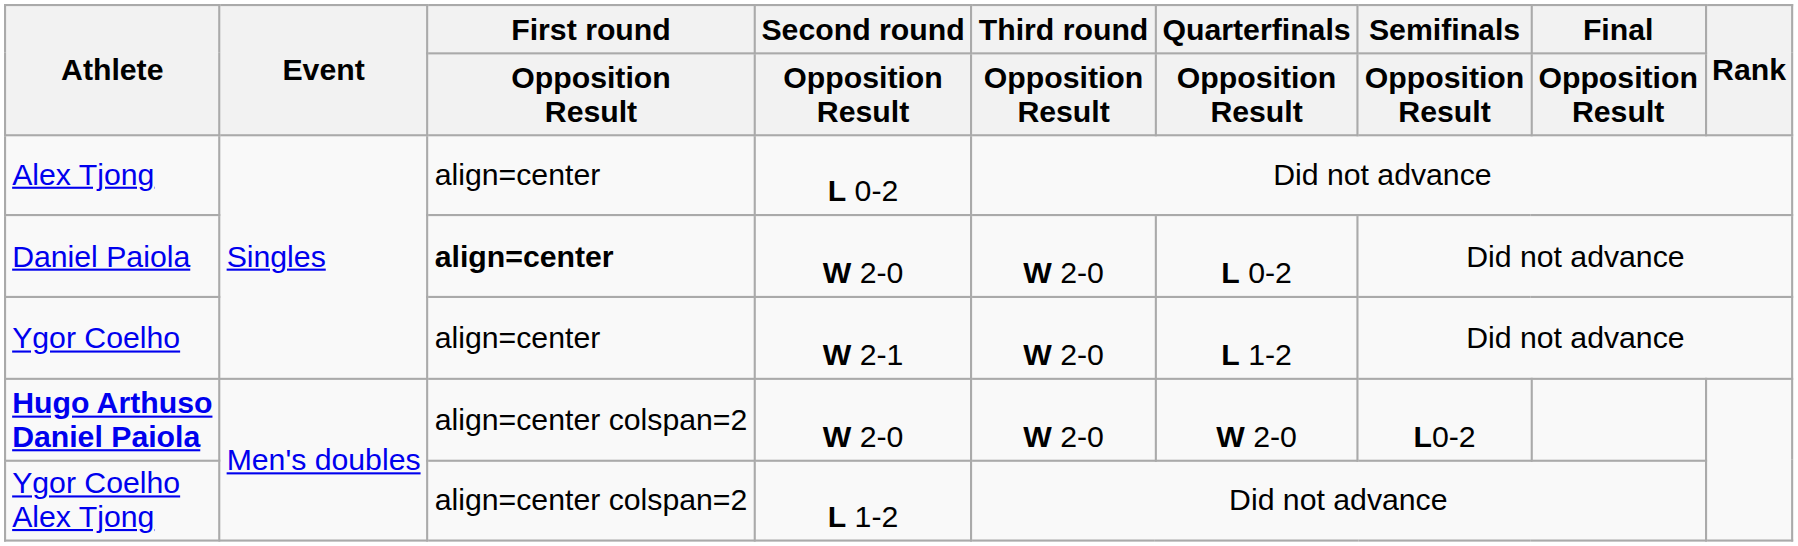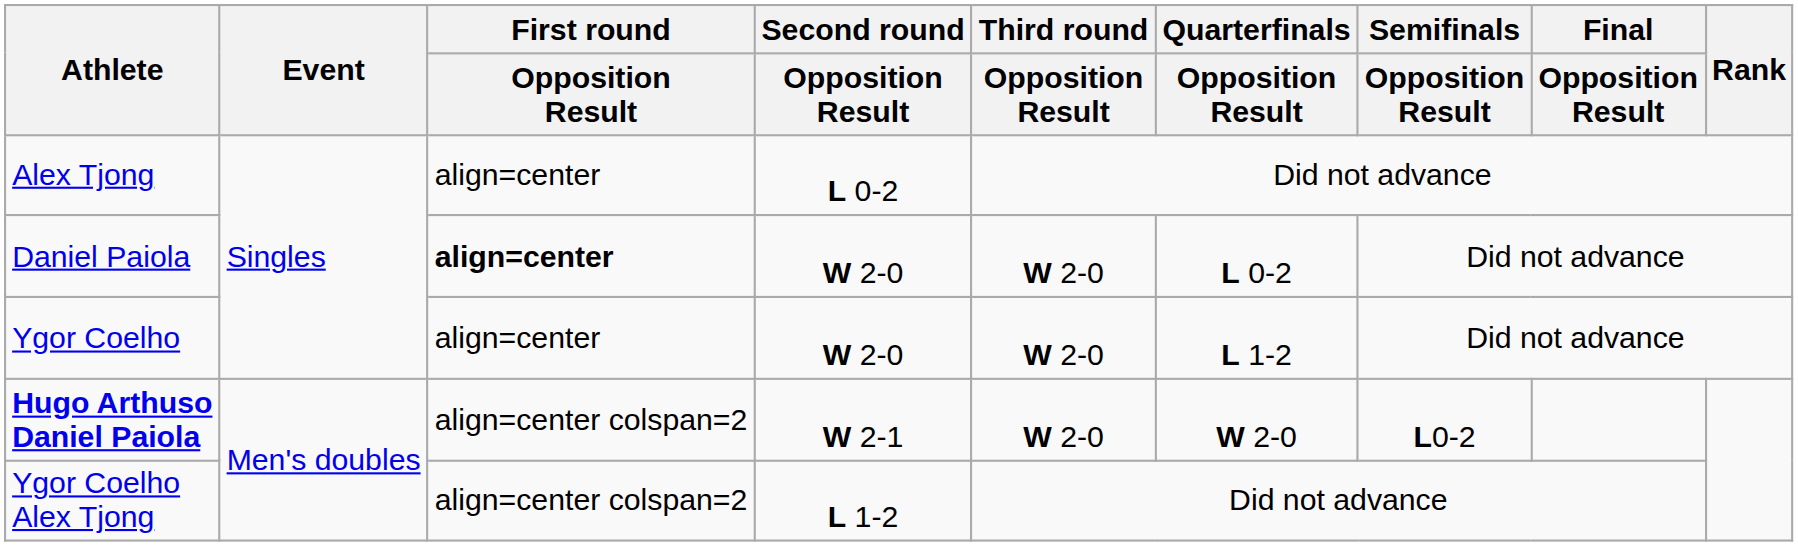Ygor Coelho | Second round / Opposition Result: W 2-1 -> W 2-0
Hugo Arthuso Daniel Paiola | Second round / Opposition Result: W 2-0 -> W 2-1
